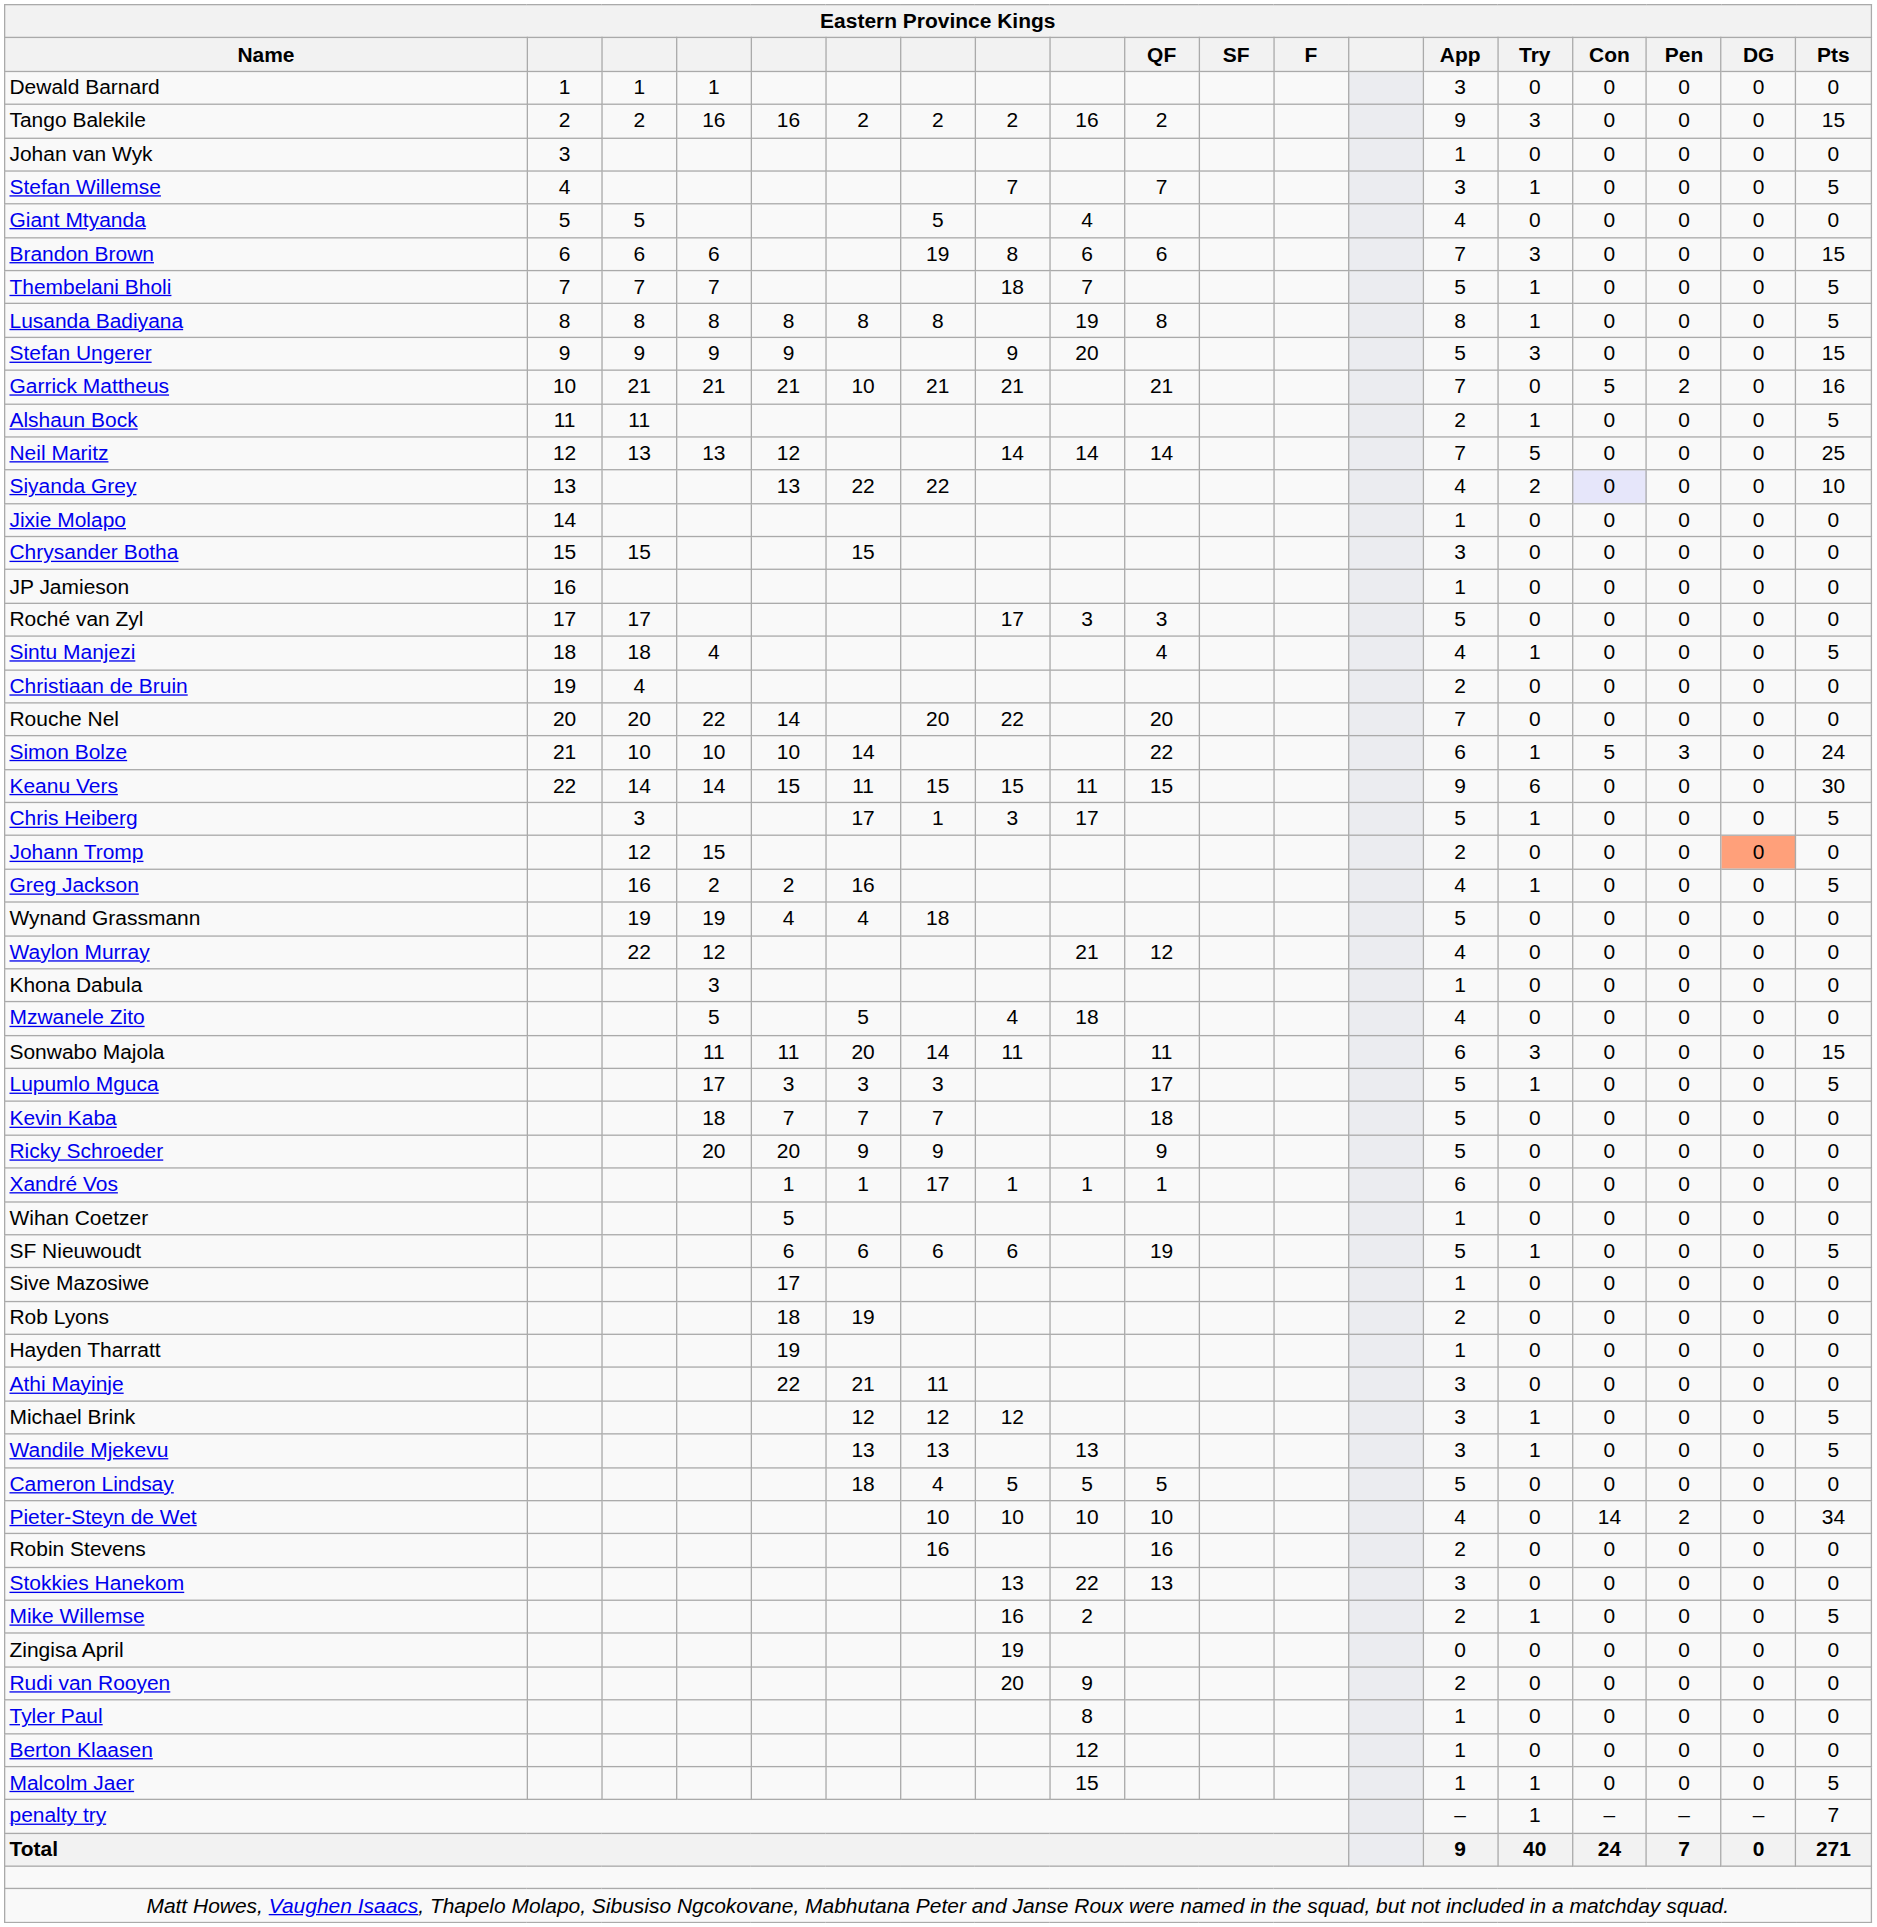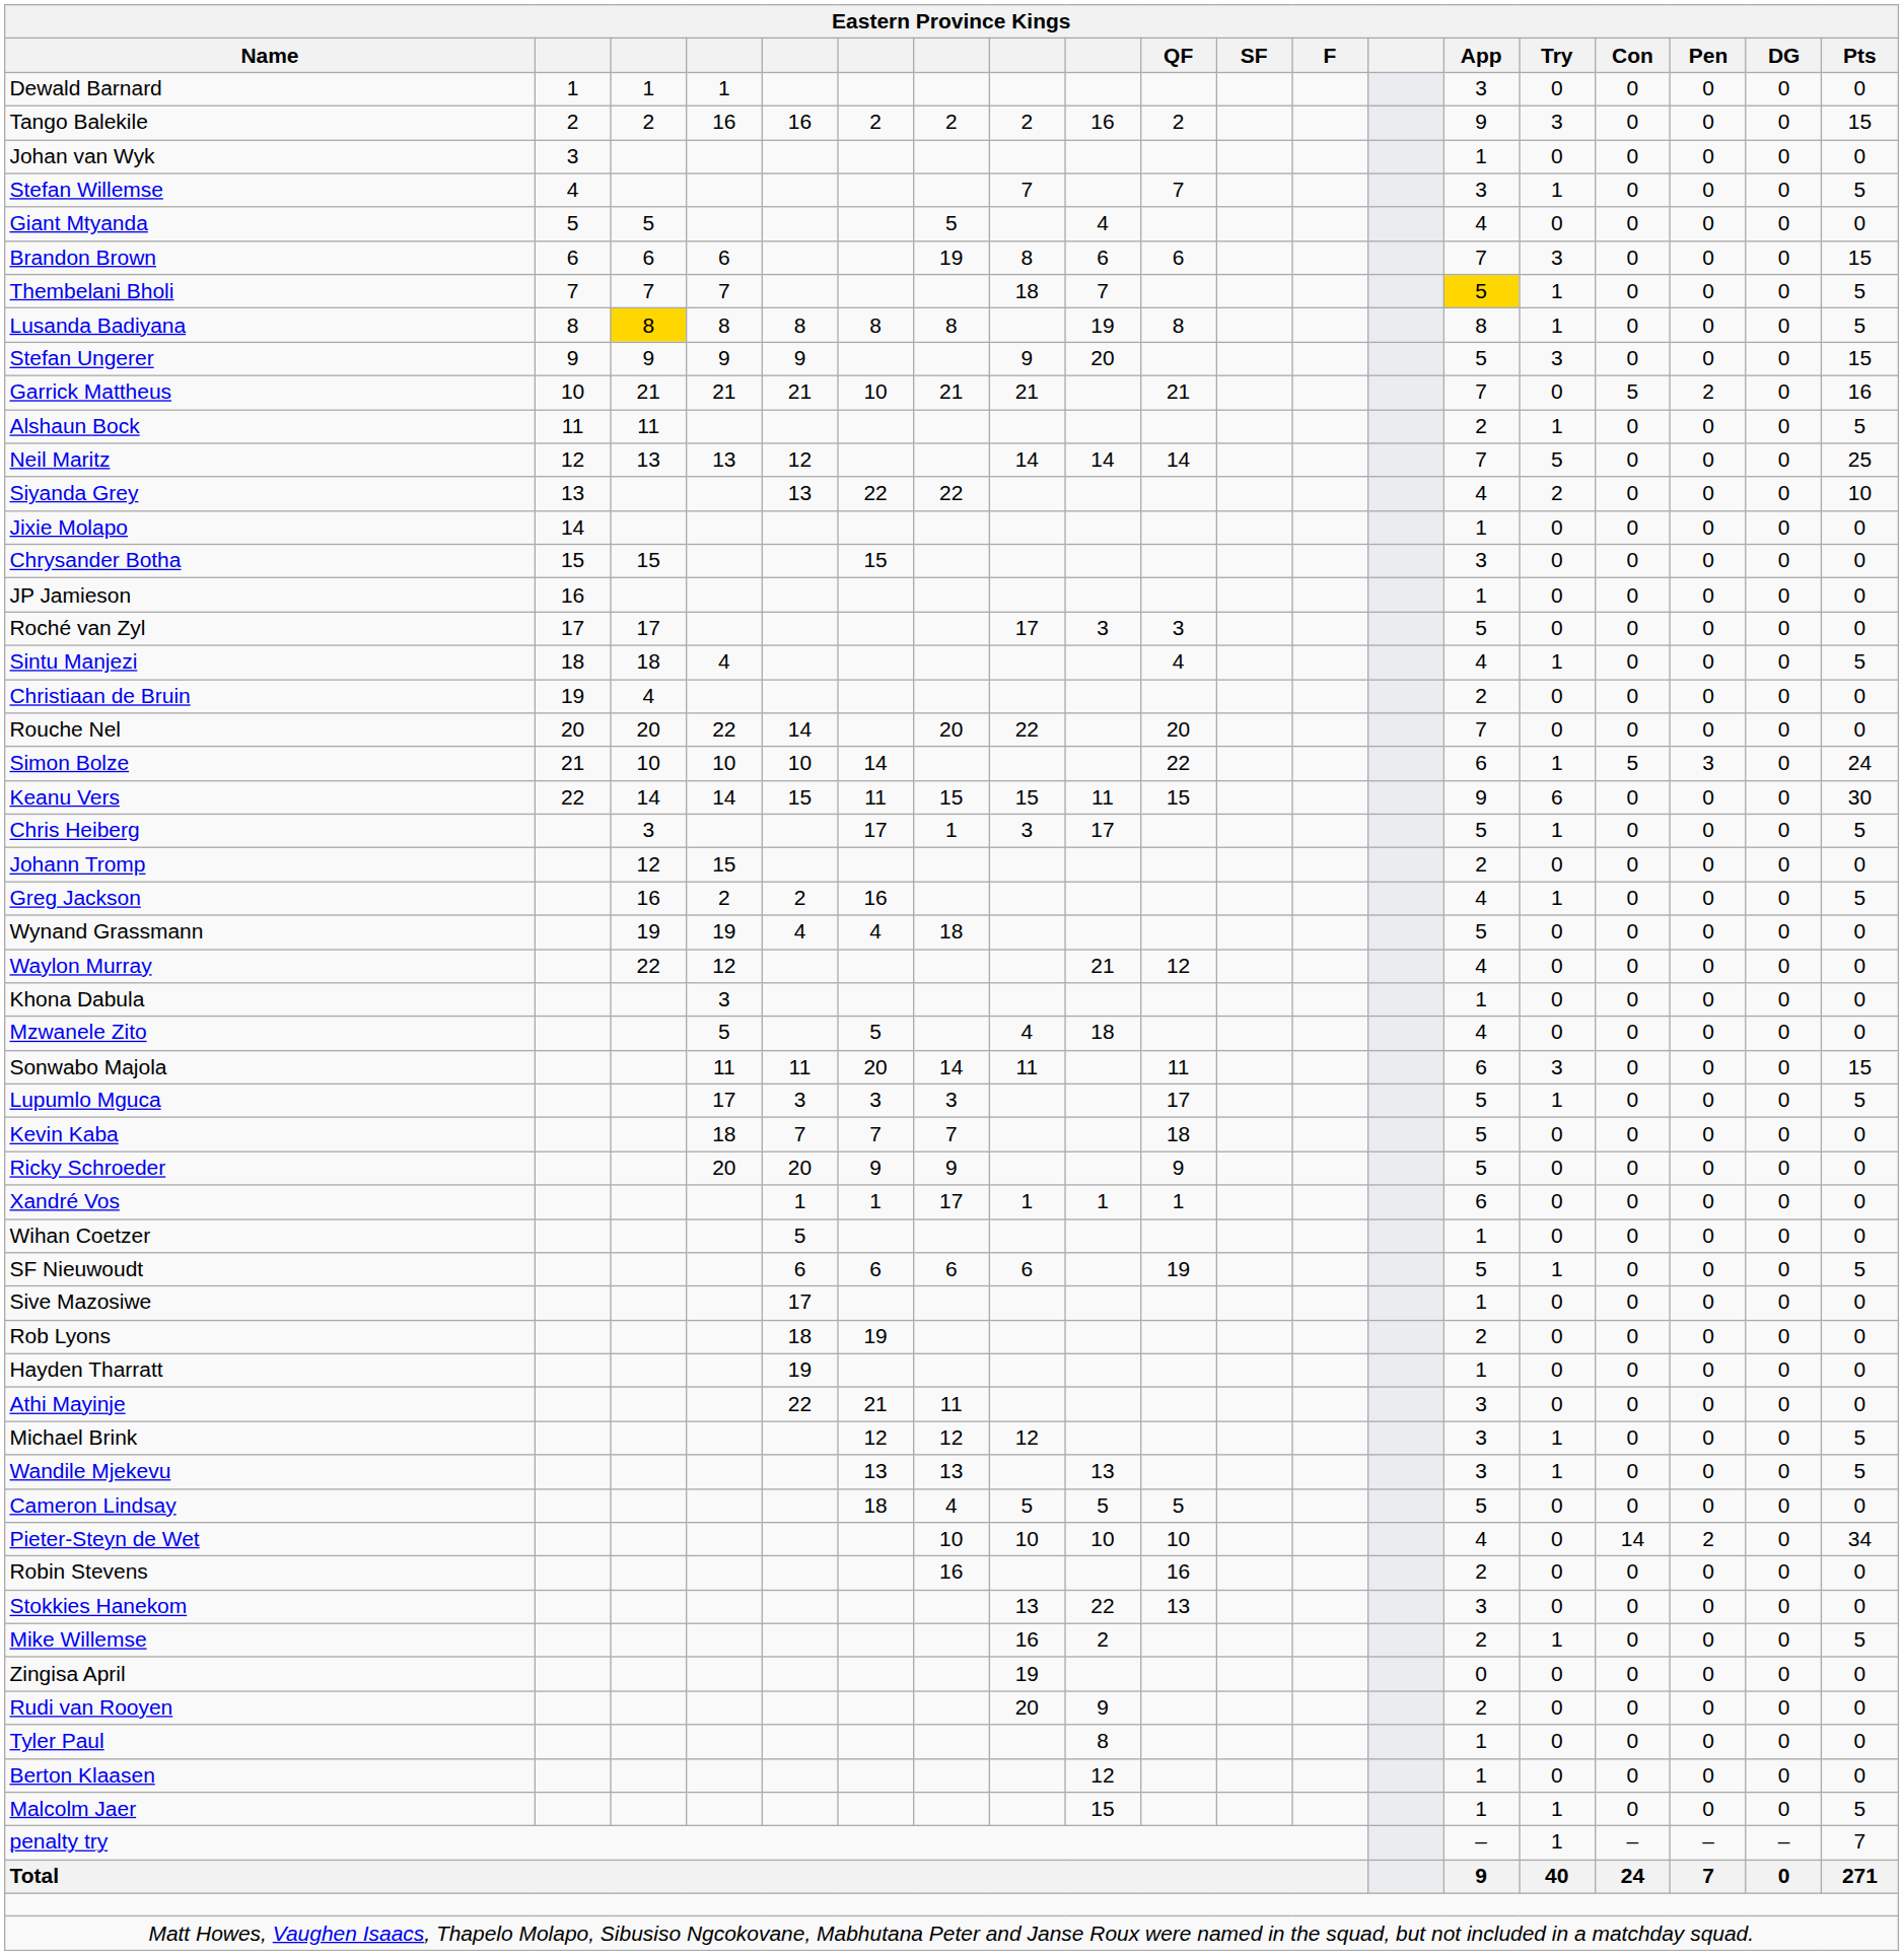Thembelani Bholi | App: no background -> gold background
Lusanda Badiyana | column 3: no background -> gold background
Siyanda Grey | Con: lavender background -> no background
Johann Tromp | DG: lightsalmon background -> no background
